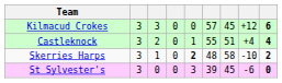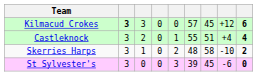Kilmacud Crokes | column 2: normal -> bold
Skerries Harps | column 5: bold -> normal
